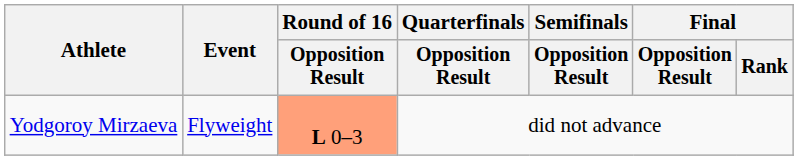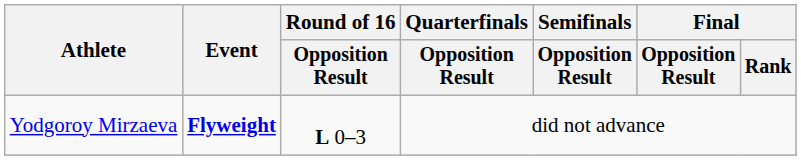Yodgoroy Mirzaeva | Event: normal -> bold
Yodgoroy Mirzaeva | Round of 16 / Opposition Result: lightsalmon background -> no background
